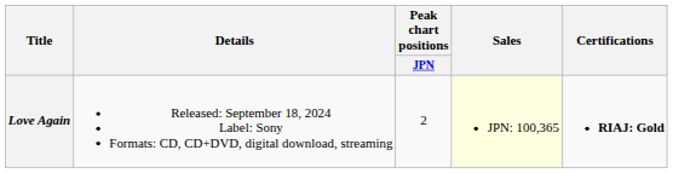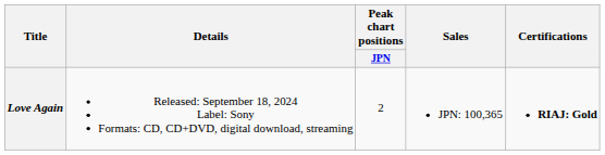Love Again | Sales: lightyellow background -> no background
